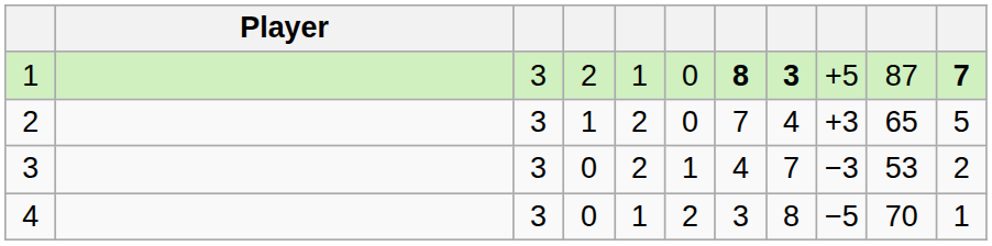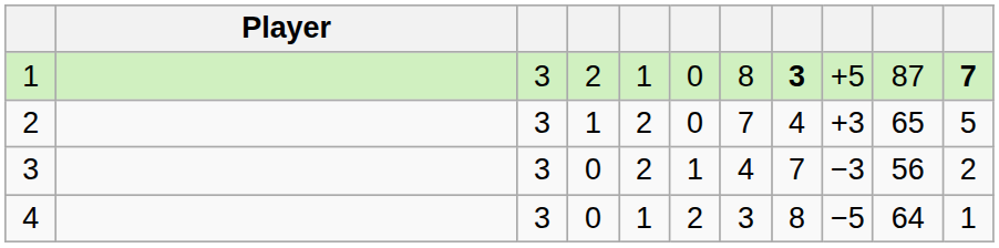row 2 | column 7: bold -> normal
row 4 | column 10: 53 -> 56
row 5 | column 10: 70 -> 64
